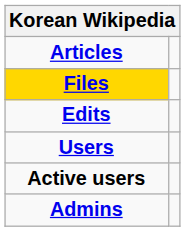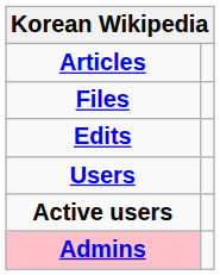Files | Articles: gold background -> no background
Admins | Articles: no background -> pink background
